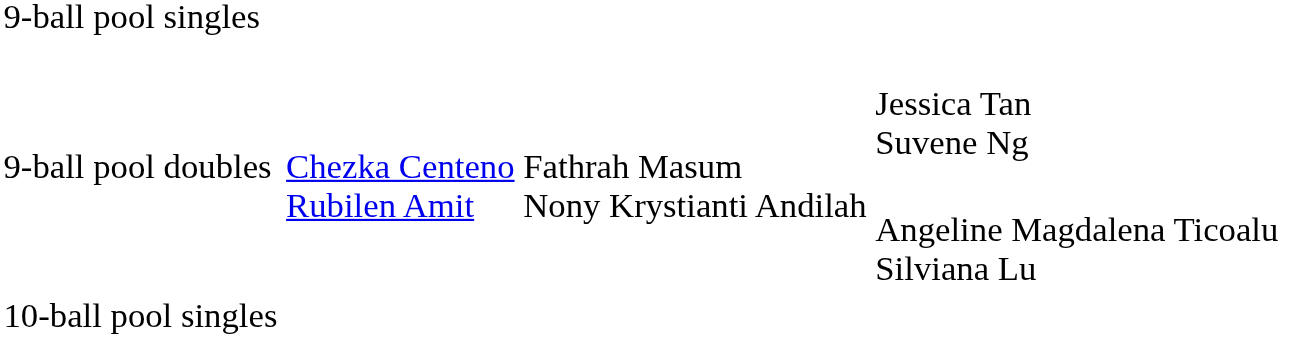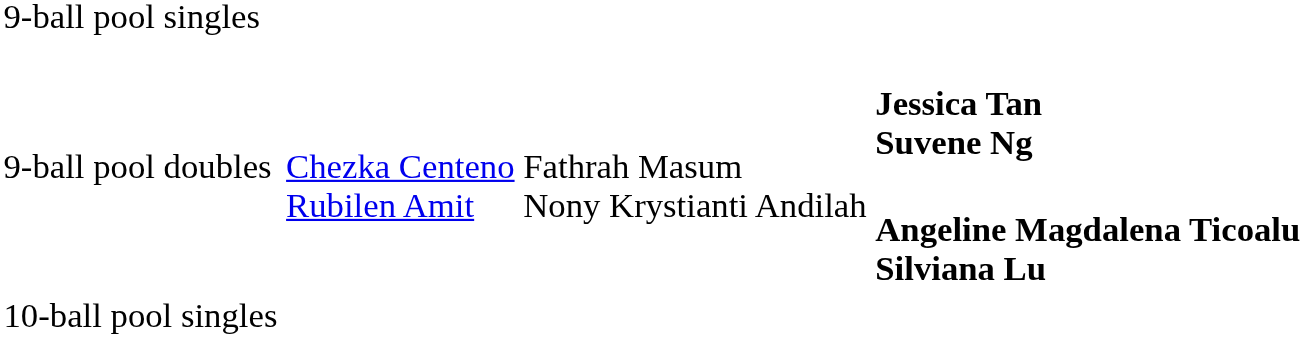9-ball pool doubles / Jessica Tan Suvene Ng | column 4: normal -> bold
9-ball pool doubles / Angeline Magdalena Ticoalu Silviana Lu | column 4: normal -> bold
